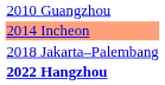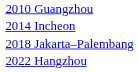2014 Incheon | column 1: lightsalmon background -> no background
2022 Hangzhou | column 1: bold -> normal
